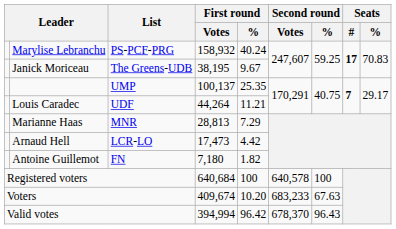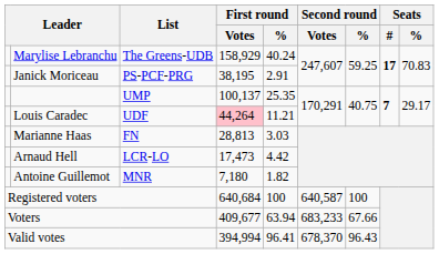Marylise Lebranchu | List: PS-PCF-PRG -> The Greens-UDB
Marylise Lebranchu | First round / Votes: 158,932 -> 158,929
Janick Moriceau | List: The Greens-UDB -> PS-PCF-PRG
Janick Moriceau | First round / %: 9.67 -> 2.91
Louis Caradec | First round / Votes: no background -> pink background
Marianne Haas | List: MNR -> FN
Marianne Haas | First round / %: 7.29 -> 3.03
Antoine Guillemot | List: FN -> MNR
Registered voters | Second round / Votes: 640,578 -> 640,587
Voters | First round / Votes: 409,674 -> 409,677
Voters | First round / %: 10.20 -> 63.94
Voters | Second round / %: 67.63 -> 67.66
Valid votes | First round / %: 96.42 -> 96.41
